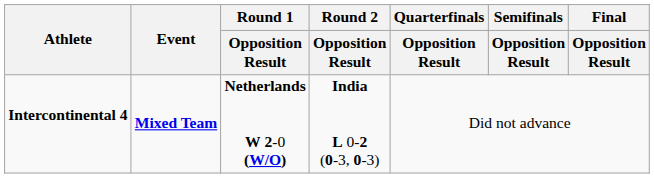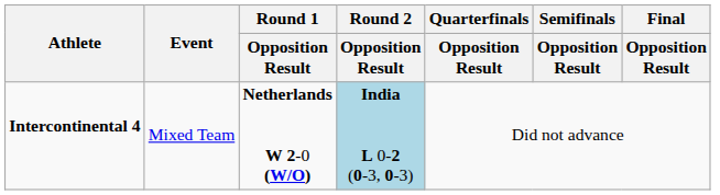Intercontinental 4 | Event: bold -> normal
Intercontinental 4 | Round 2 / Opposition Result: no background -> lightblue background
